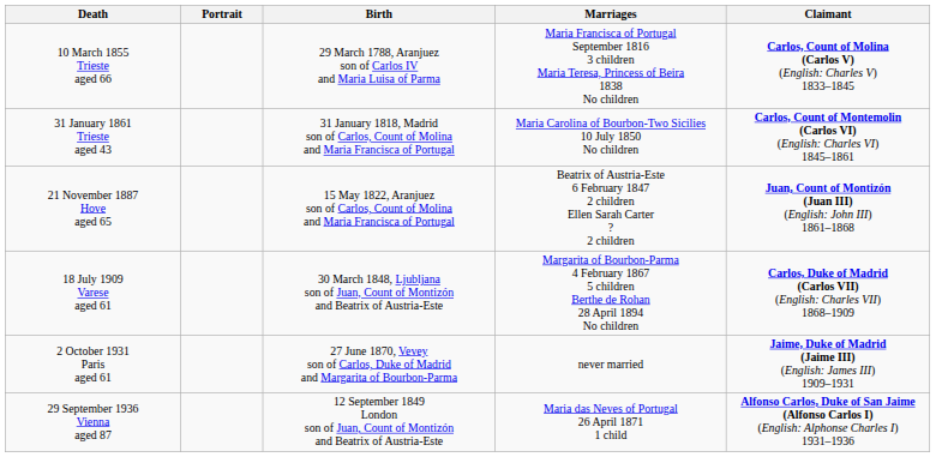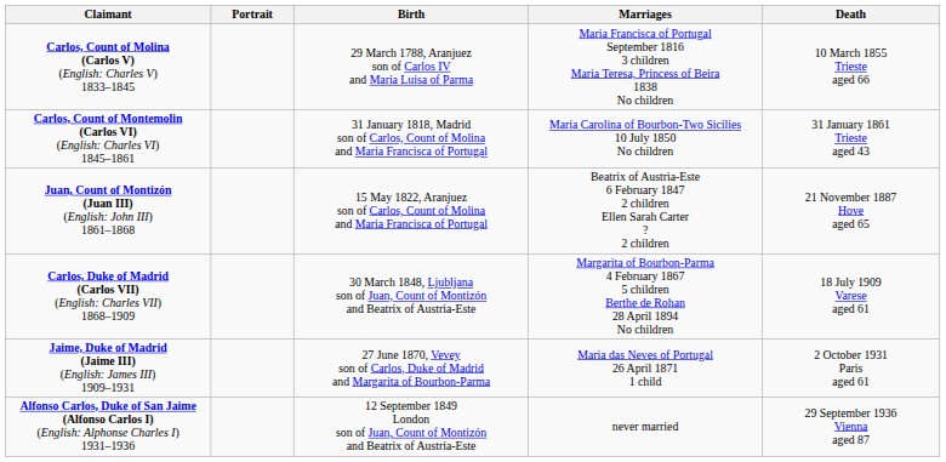columns swapped: Claimant <-> Death
row 6 | Marriages: never married -> Maria das Neves of Portugal 26 April 1871 1 child
row 7 | Marriages: Maria das Neves of Portugal 26 April 1871 1 child -> never married
